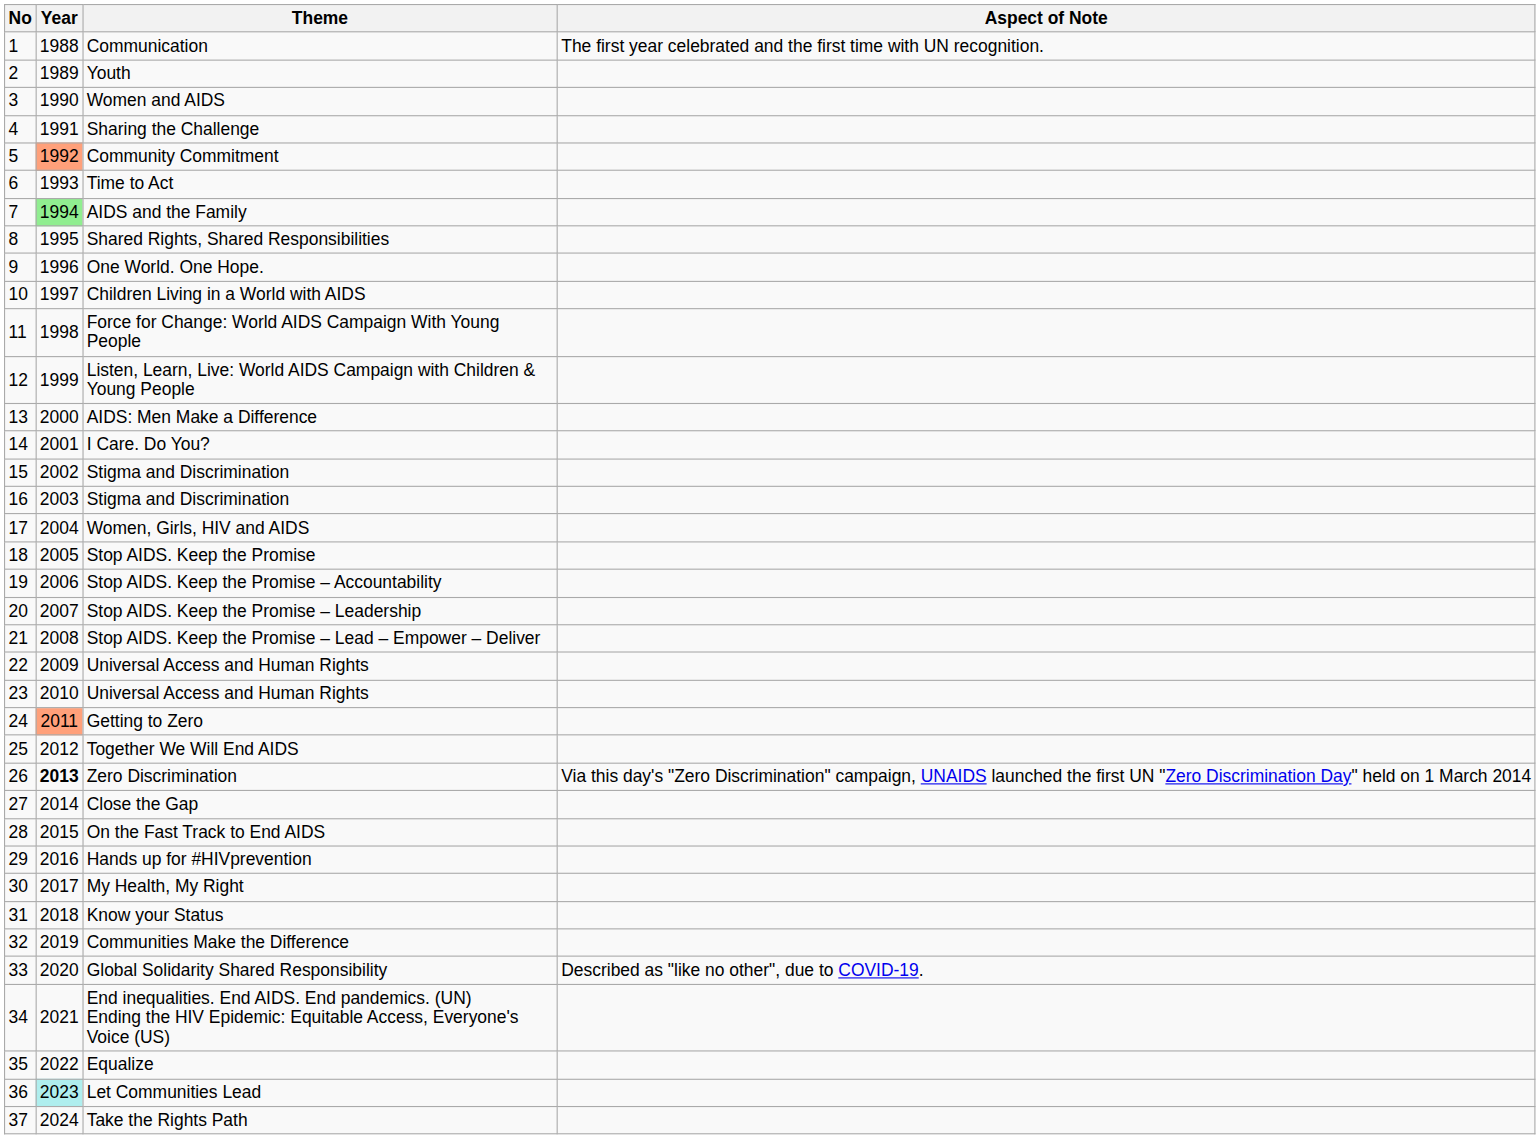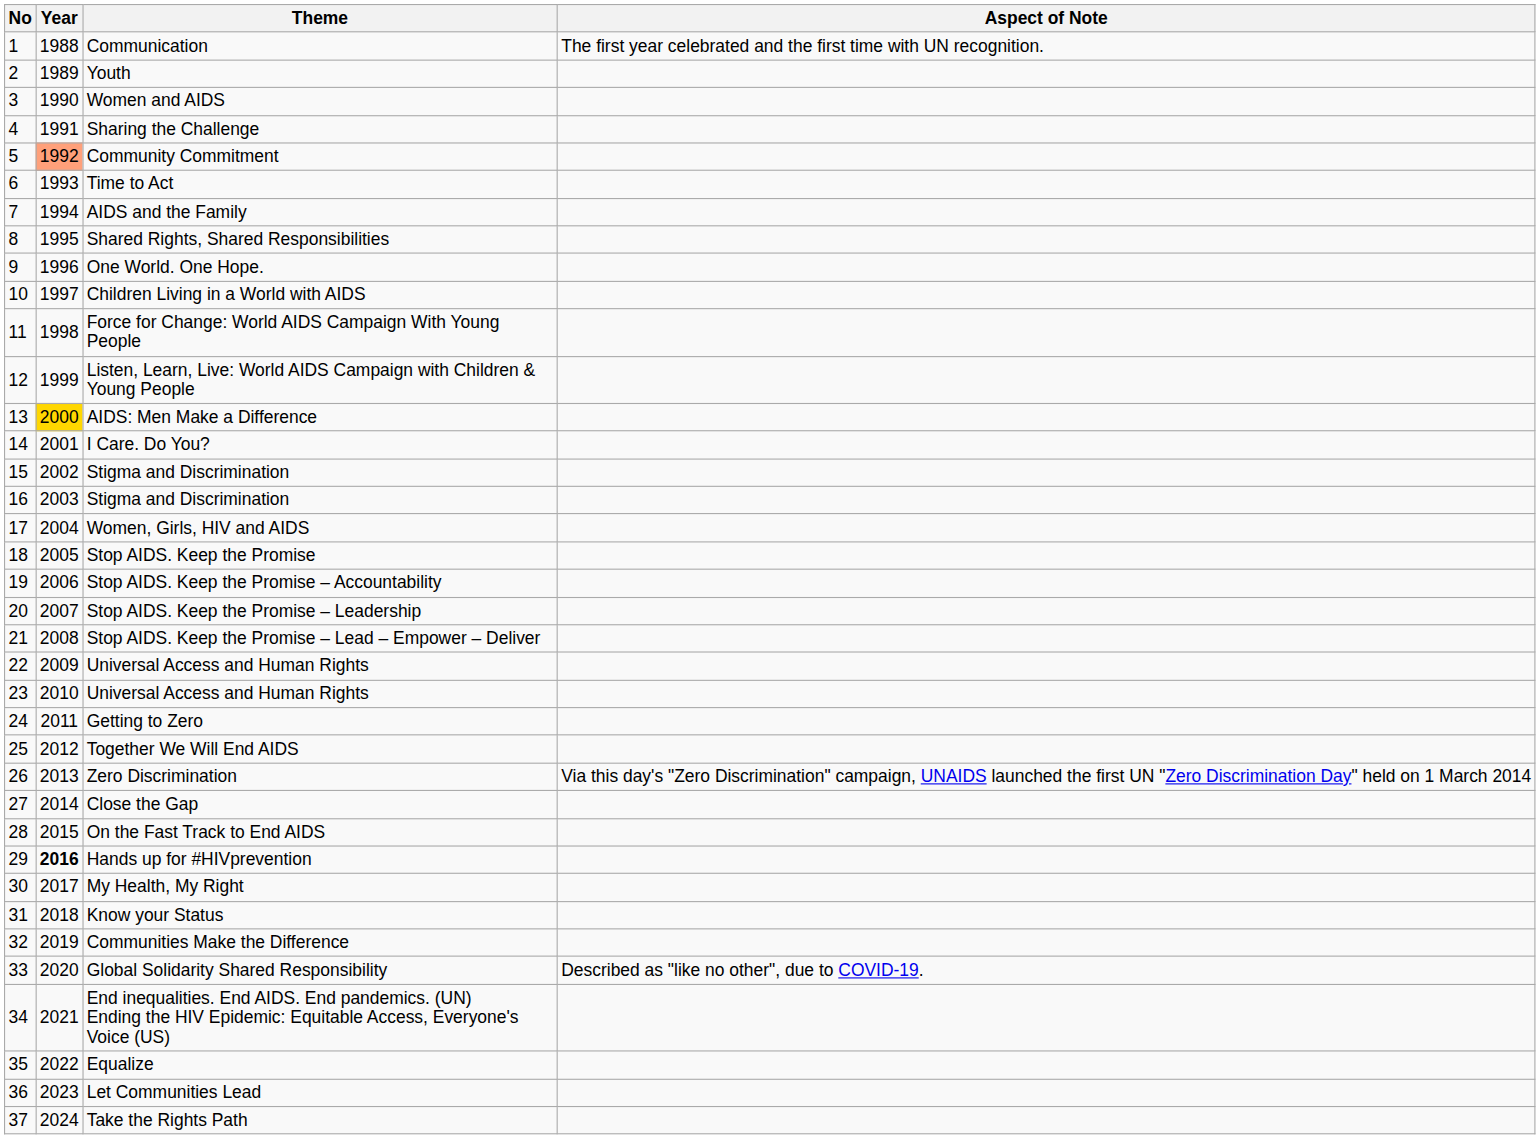AIDS and the Family | Year: lightgreen background -> no background
AIDS: Men Make a Difference | Year: no background -> gold background
Getting to Zero | Year: lightsalmon background -> no background
Zero Discrimination | Year: bold -> normal
Hands up for #HIVprevention | Year: normal -> bold
Let Communities Lead | Year: paleturquoise background -> no background
